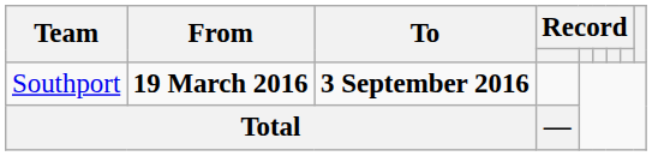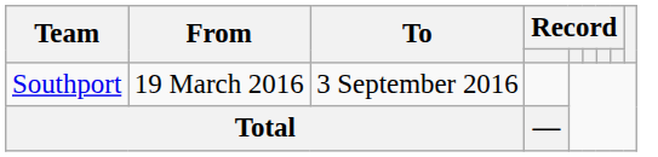Southport | From: bold -> normal
Southport | To: bold -> normal
